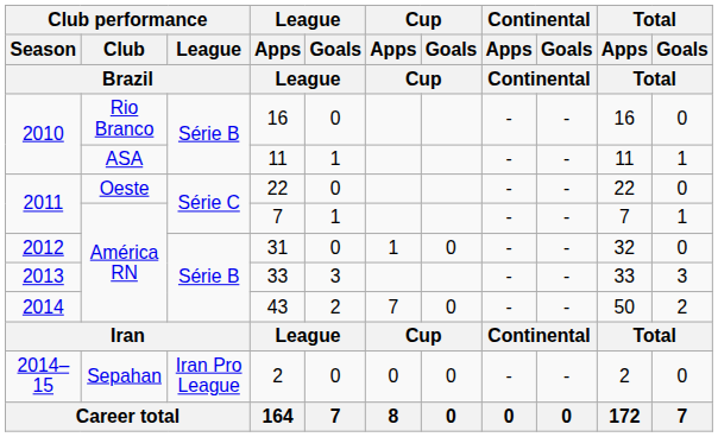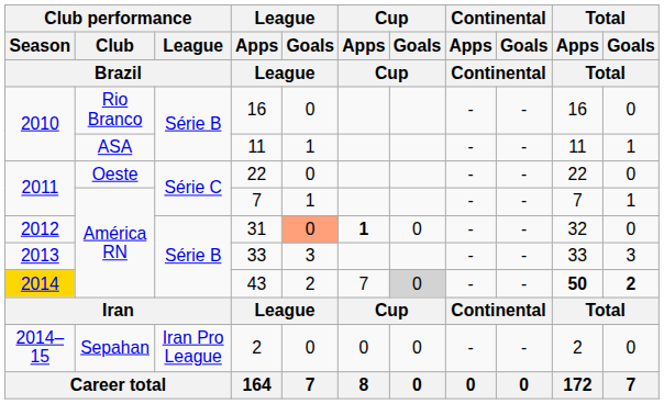31 | League / Goals / League: no background -> lightsalmon background
31 | Cup / Apps / Cup: normal -> bold
43 | Club performance / Season / Brazil: no background -> gold background
43 | Cup / Goals / Cup: no background -> lightgrey background
43 | Total / Apps / Total: normal -> bold
43 | Total / Goals / Total: normal -> bold
